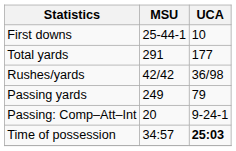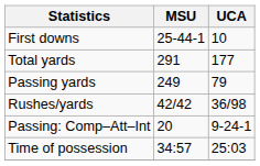rows swapped: Rushes/yards <-> Passing yards
Time of possession | UCA: bold -> normal
